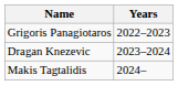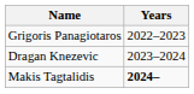Makis Tagtalidis | Years: normal -> bold
